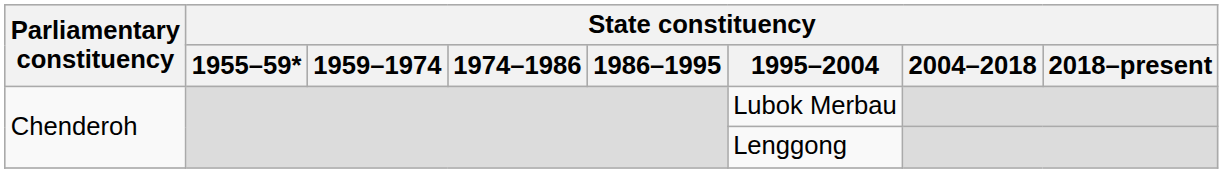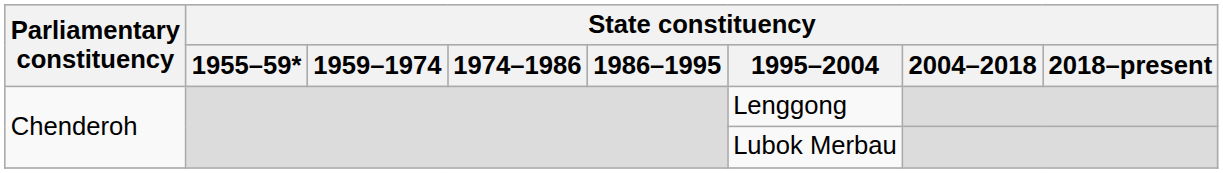row 3 | State constituency / 1995–2004: Lubok Merbau -> Lenggong
row 4 | State constituency / 1995–2004: Lenggong -> Lubok Merbau
